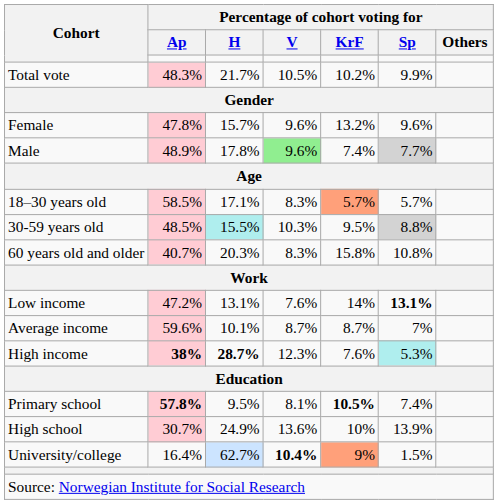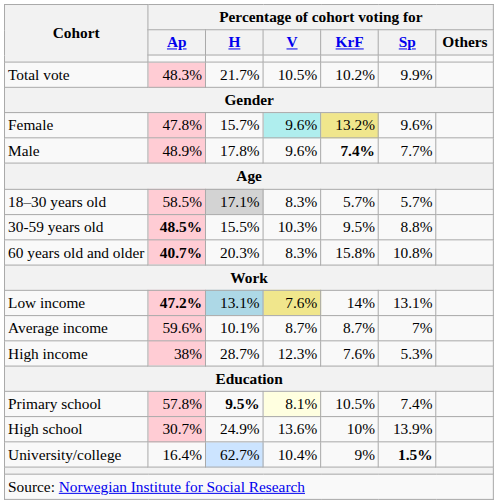Female | Percentage of cohort voting for / V: no background -> paleturquoise background
Female | Percentage of cohort voting for / KrF: no background -> khaki background
Male | Percentage of cohort voting for / V: lightgreen background -> no background
Male | Percentage of cohort voting for / KrF: normal -> bold
Male | Percentage of cohort voting for / Sp: lightgrey background -> no background
18–30 years old | Percentage of cohort voting for / H: no background -> lightgrey background
18–30 years old | Percentage of cohort voting for / KrF: lightsalmon background -> no background
30-59 years old | Percentage of cohort voting for / Ap: normal -> bold
30-59 years old | Percentage of cohort voting for / H: paleturquoise background -> no background
30-59 years old | Percentage of cohort voting for / Sp: lightgrey background -> no background
60 years old and older | Percentage of cohort voting for / Ap: normal -> bold
Low income | Percentage of cohort voting for / Ap: normal -> bold
Low income | Percentage of cohort voting for / H: no background -> lightblue background
Low income | Percentage of cohort voting for / V: no background -> khaki background
Low income | Percentage of cohort voting for / Sp: bold -> normal
High income | Percentage of cohort voting for / Ap: bold -> normal
High income | Percentage of cohort voting for / H: bold -> normal
High income | Percentage of cohort voting for / Sp: paleturquoise background -> no background
Primary school | Percentage of cohort voting for / Ap: bold -> normal
Primary school | Percentage of cohort voting for / H: normal -> bold
Primary school | Percentage of cohort voting for / V: no background -> lightyellow background
Primary school | Percentage of cohort voting for / KrF: bold -> normal
University/college | Percentage of cohort voting for / V: bold -> normal
University/college | Percentage of cohort voting for / KrF: lightsalmon background -> no background
University/college | Percentage of cohort voting for / Sp: normal -> bold
